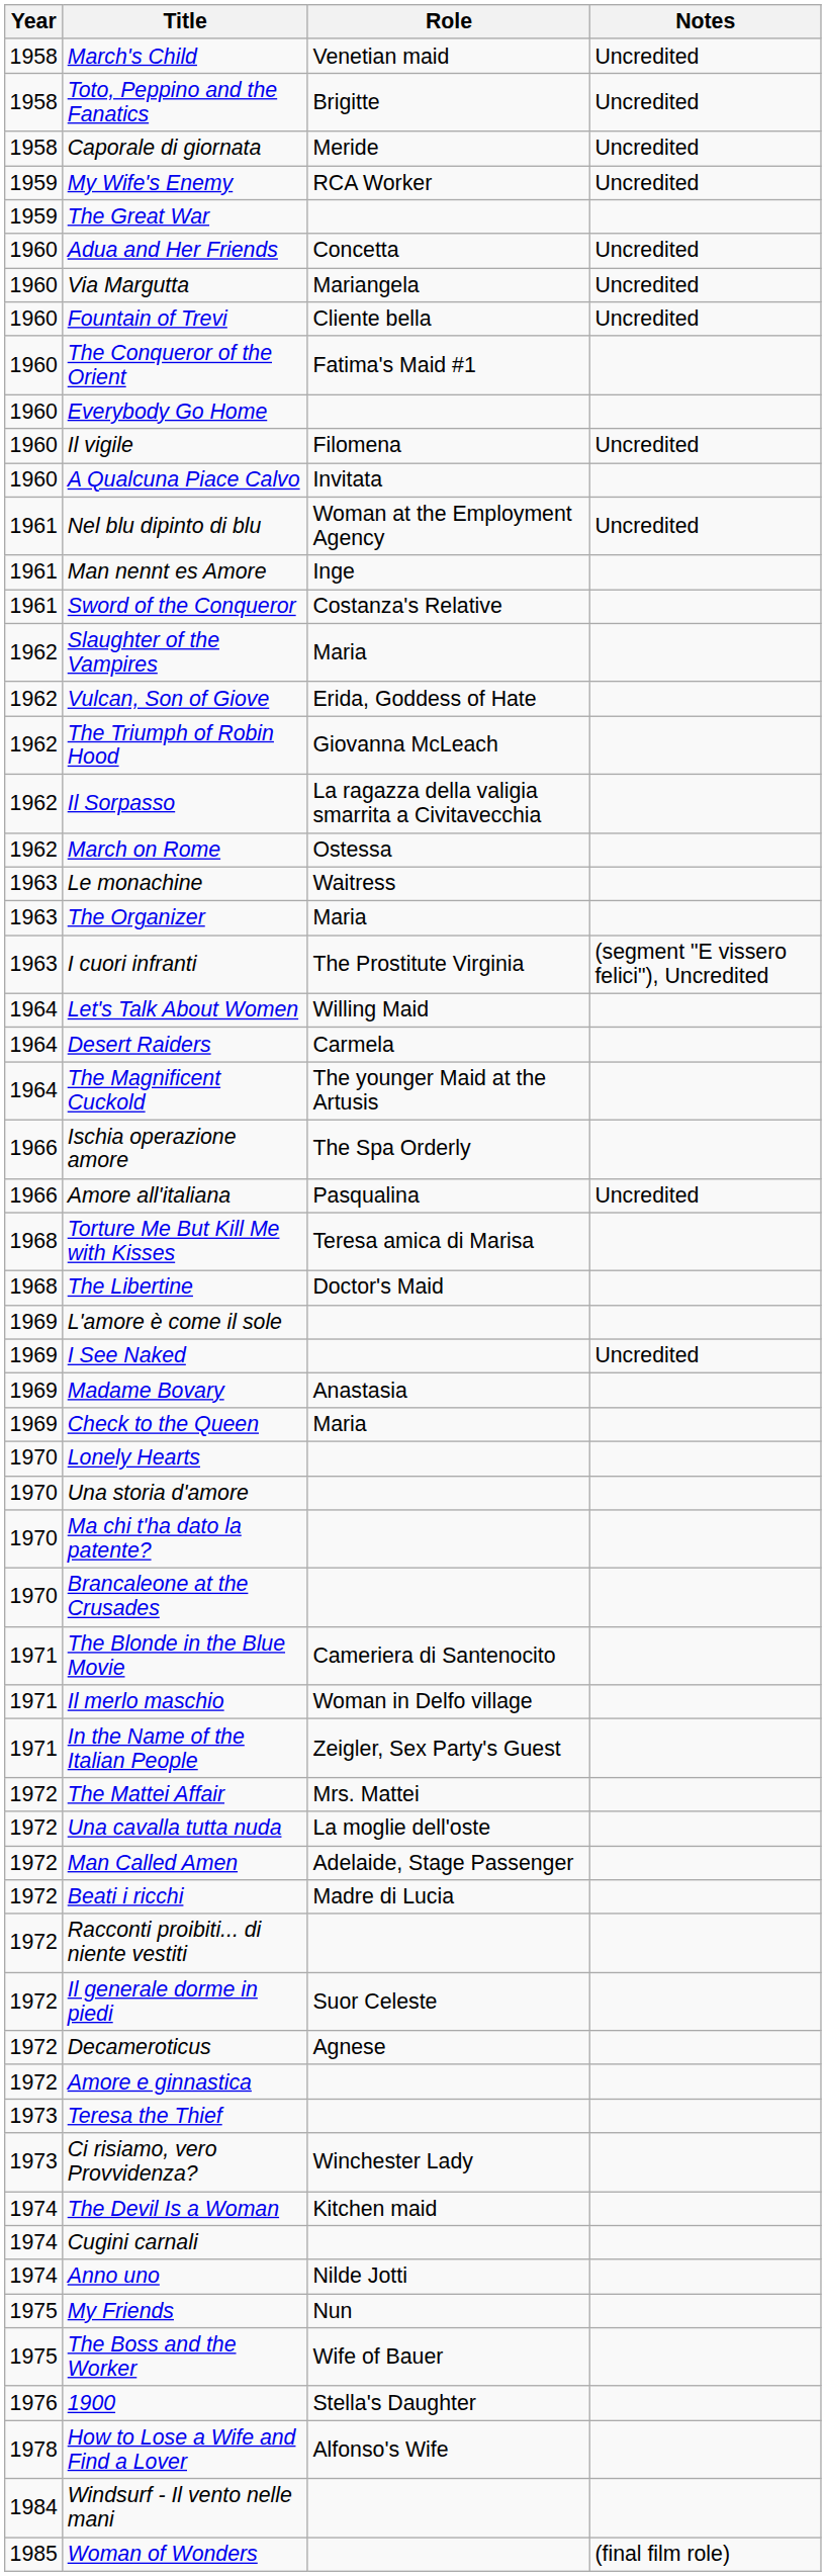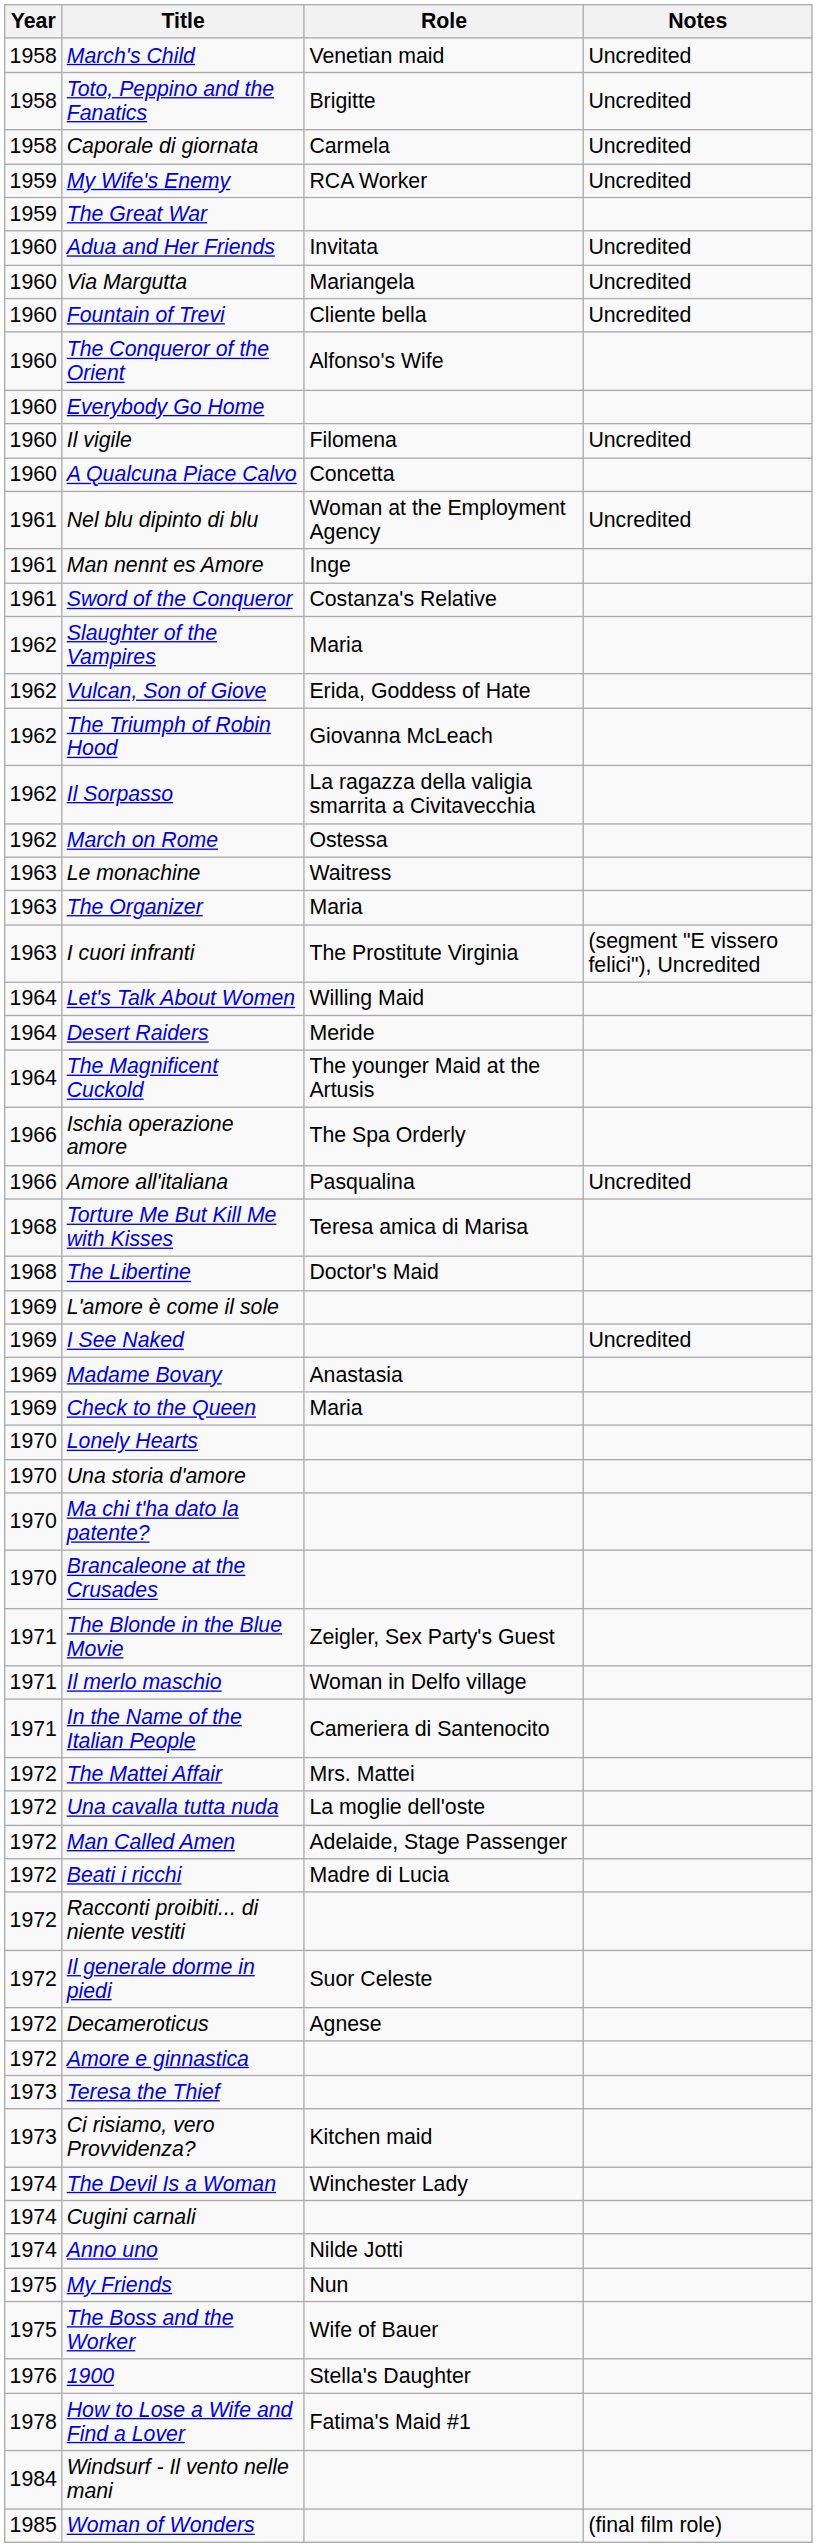Caporale di giornata | Role: Meride -> Carmela
Adua and Her Friends | Role: Concetta -> Invitata
The Conqueror of the Orient | Role: Fatima's Maid #1 -> Alfonso's Wife
A Qualcuna Piace Calvo | Role: Invitata -> Concetta
Desert Raiders | Role: Carmela -> Meride
The Blonde in the Blue Movie | Role: Cameriera di Santenocito -> Zeigler, Sex Party's Guest
In the Name of the Italian People | Role: Zeigler, Sex Party's Guest -> Cameriera di Santenocito
Ci risiamo, vero Provvidenza? | Role: Winchester Lady -> Kitchen maid
The Devil Is a Woman | Role: Kitchen maid -> Winchester Lady
How to Lose a Wife and Find a Lover | Role: Alfonso's Wife -> Fatima's Maid #1
